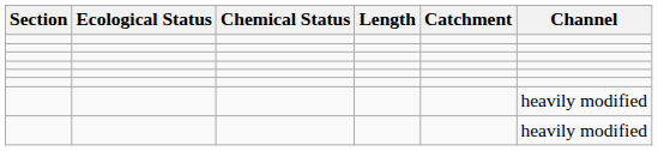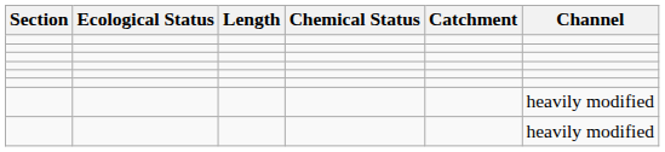columns swapped: Chemical Status <-> Length
